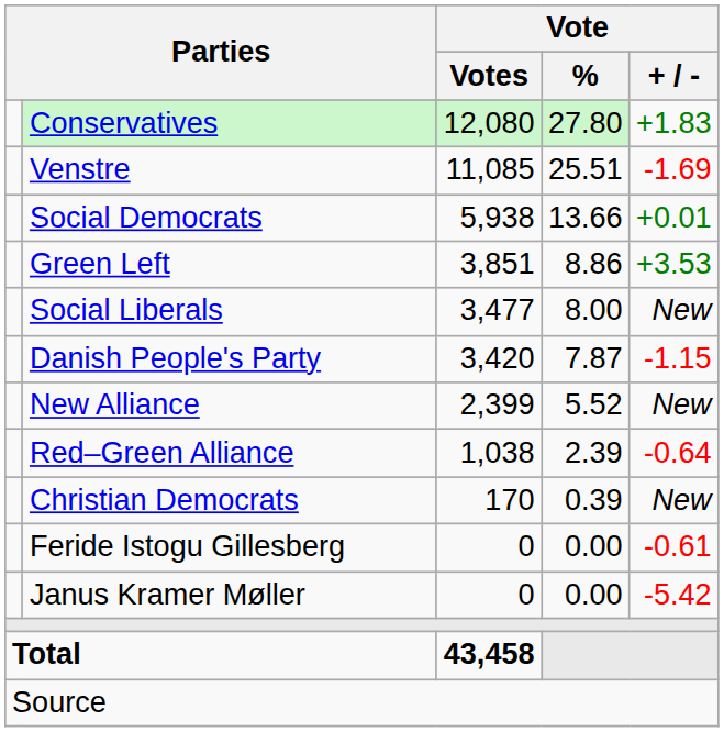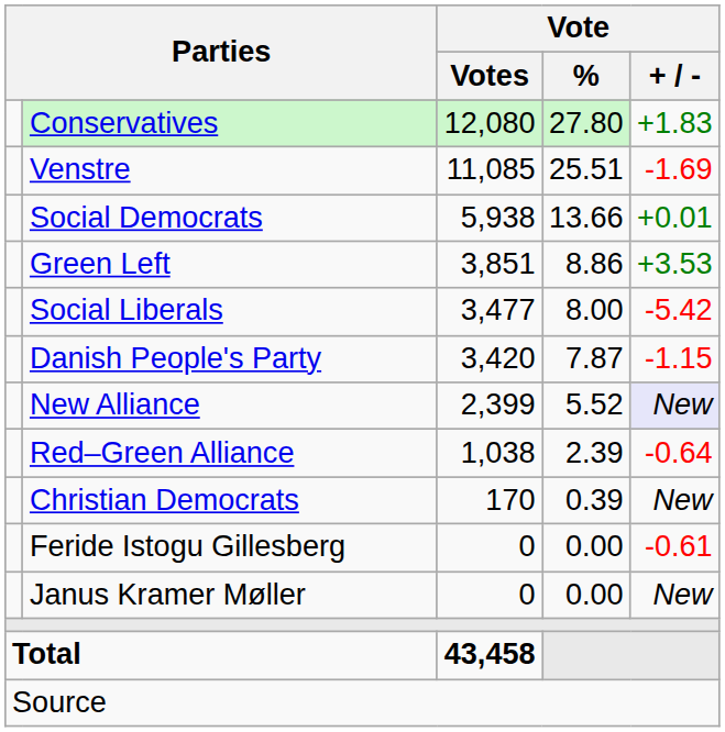Social Liberals | Vote / + / -: New -> -5.42
New Alliance | Vote / + / -: no background -> lavender background
Janus Kramer Møller | Vote / + / -: -5.42 -> New
